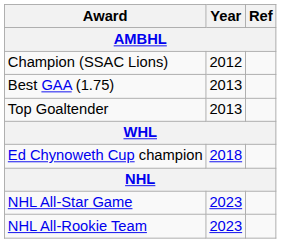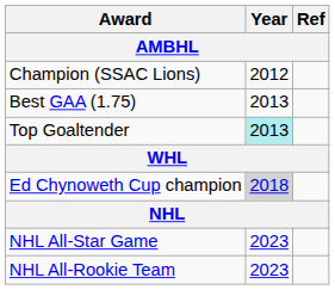Top Goaltender | Year: no background -> paleturquoise background
Ed Chynoweth Cup champion | Year: no background -> lightgrey background
